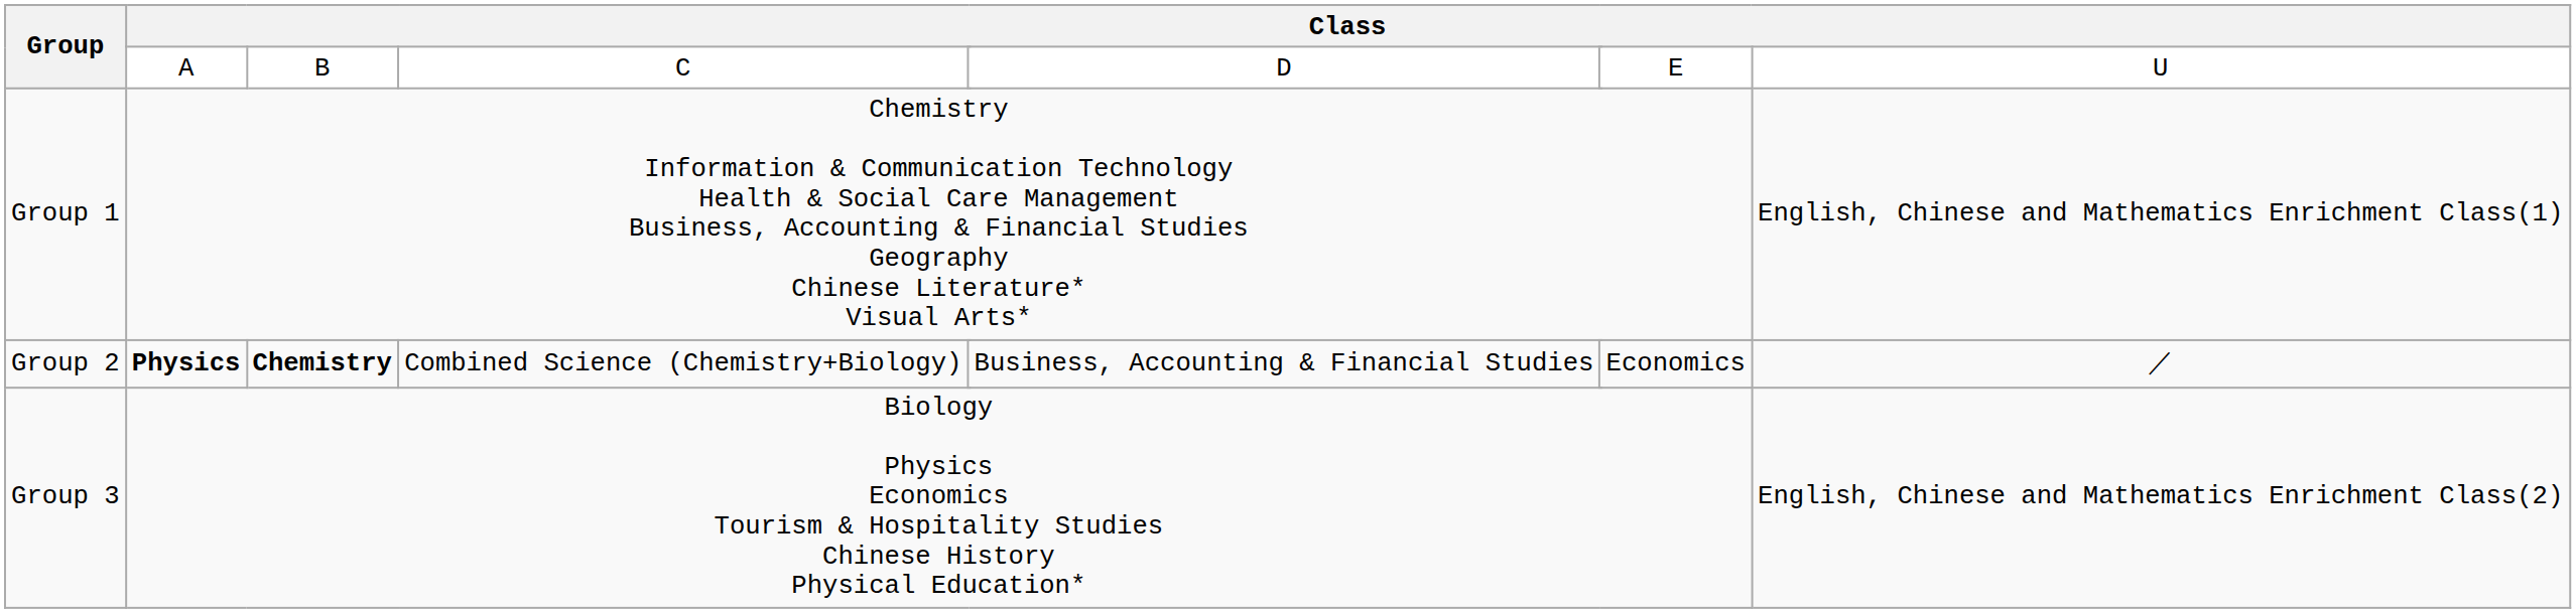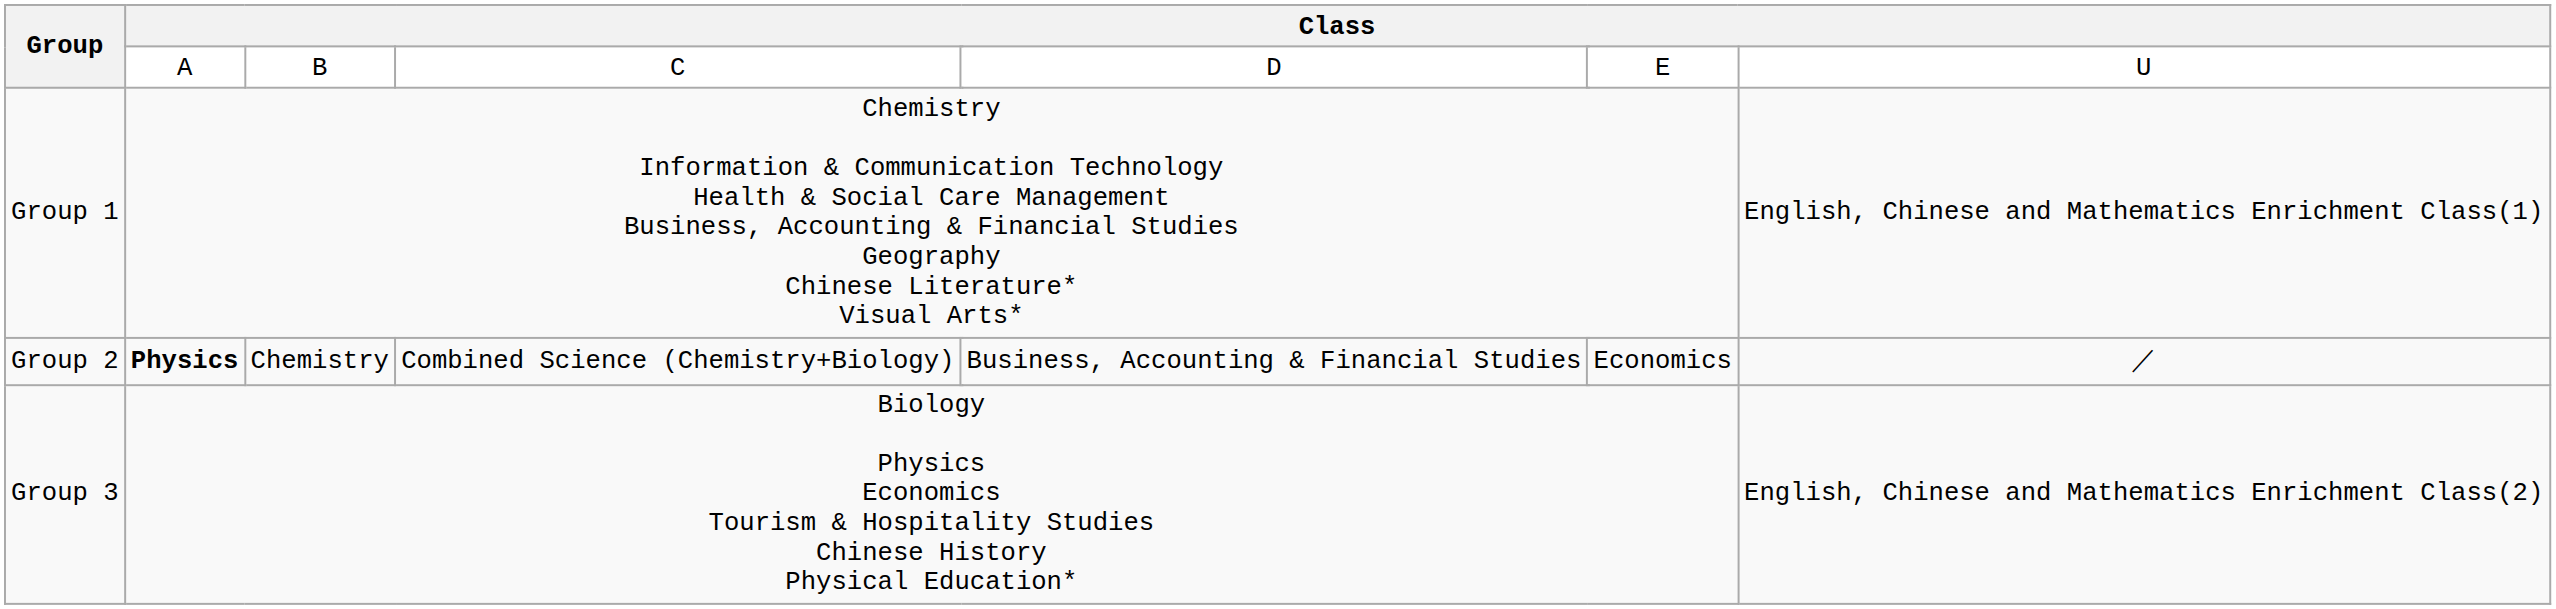Group 2 | column 3: bold -> normal
